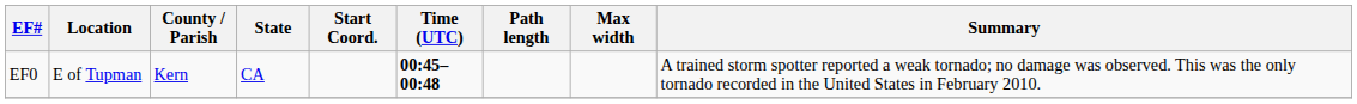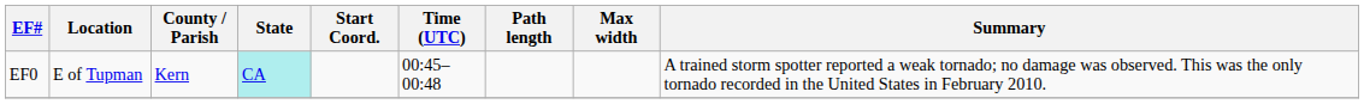EF0 | State: no background -> paleturquoise background
EF0 | Time (UTC): bold -> normal
